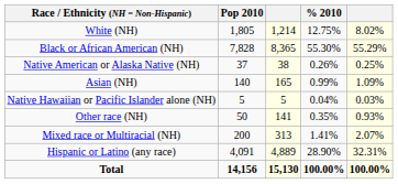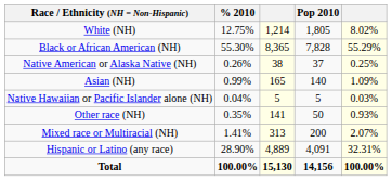columns swapped: Pop 2010 <-> % 2010
